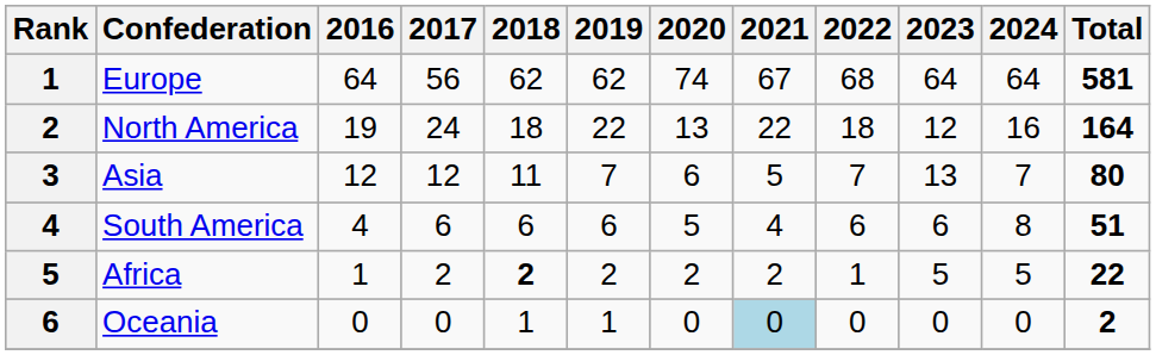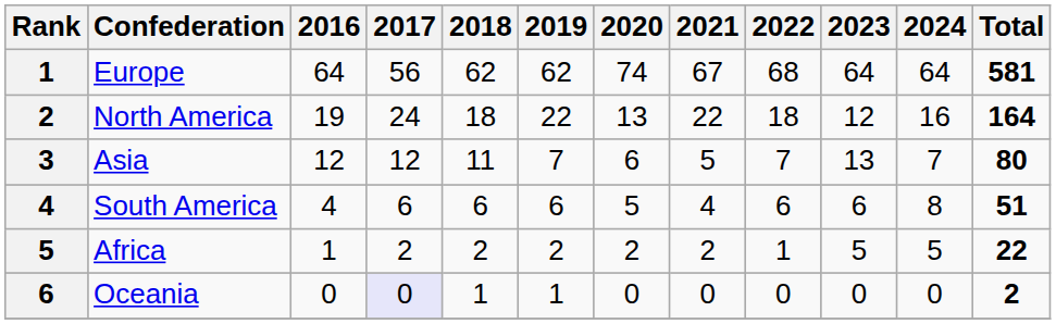Africa | 2018: bold -> normal
Oceania | 2017: no background -> lavender background
Oceania | 2021: lightblue background -> no background
